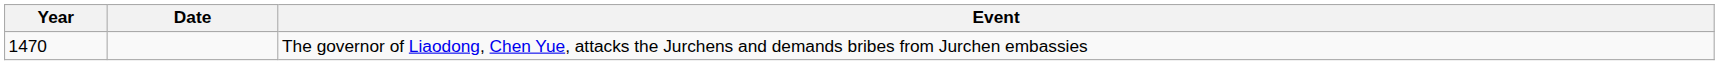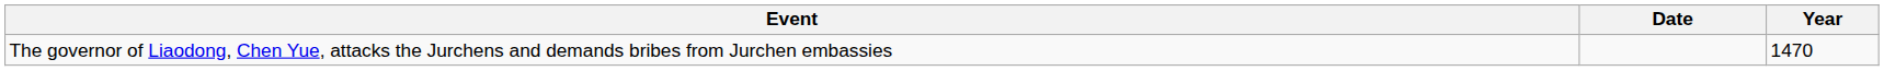columns swapped: Year <-> Event
